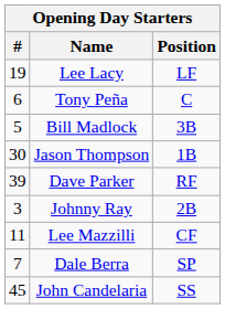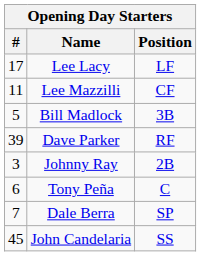Lee Lacy | #: 19 -> 17
rows swapped: Lee Mazzilli <-> Tony Peña
- row: 30 | Jason Thompson | 1B
